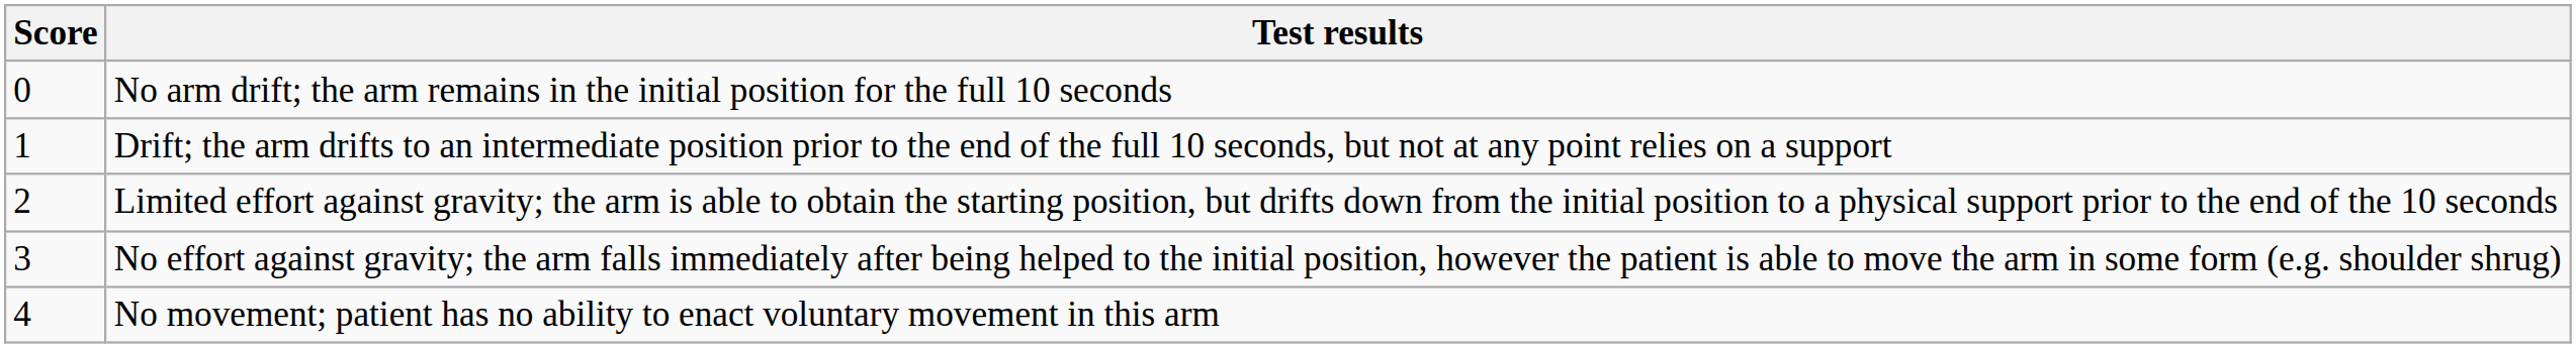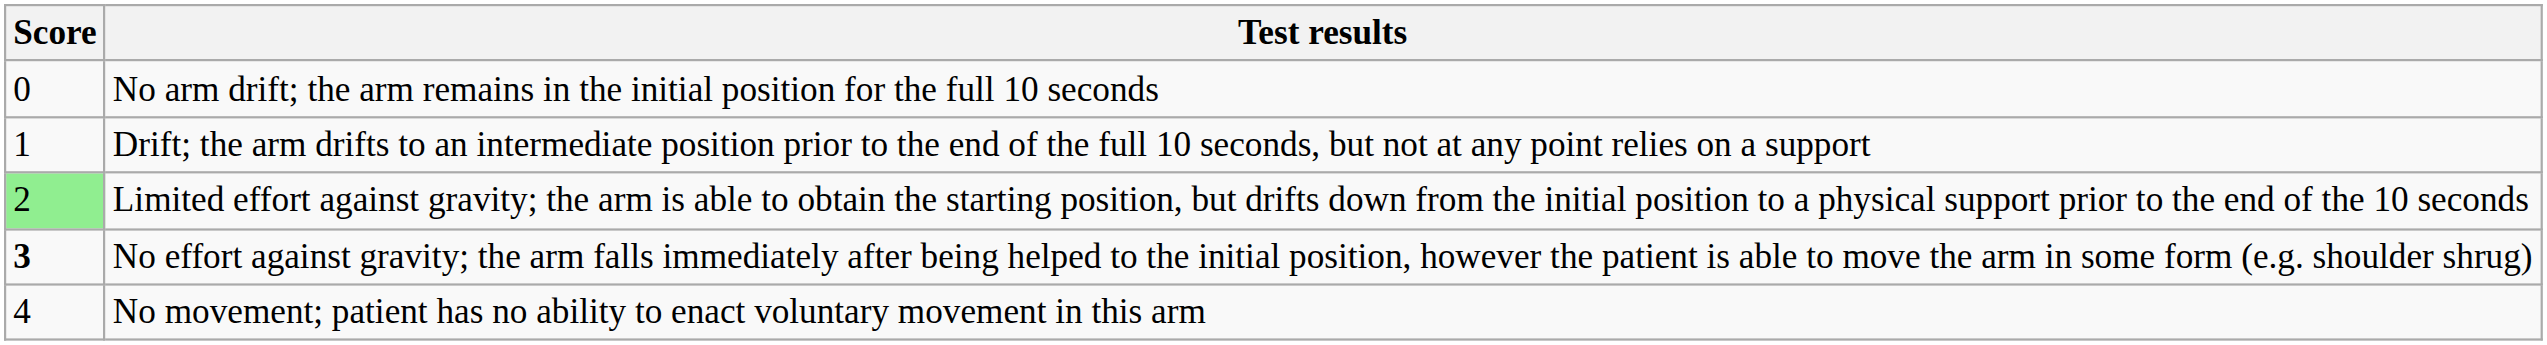row 4 | Score: no background -> lightgreen background
row 5 | Score: normal -> bold
